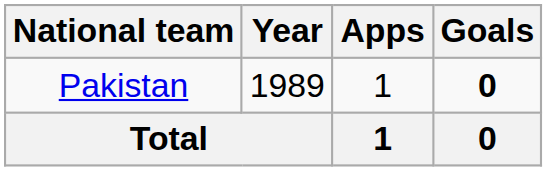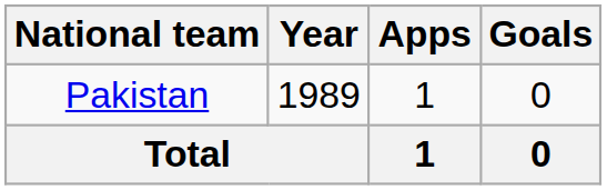Pakistan | Goals: bold -> normal
